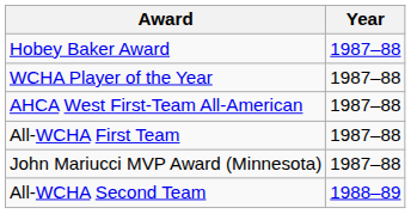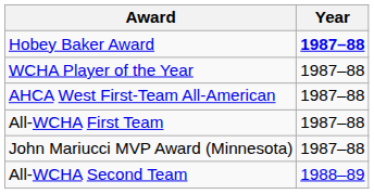Hobey Baker Award | Year: normal -> bold
